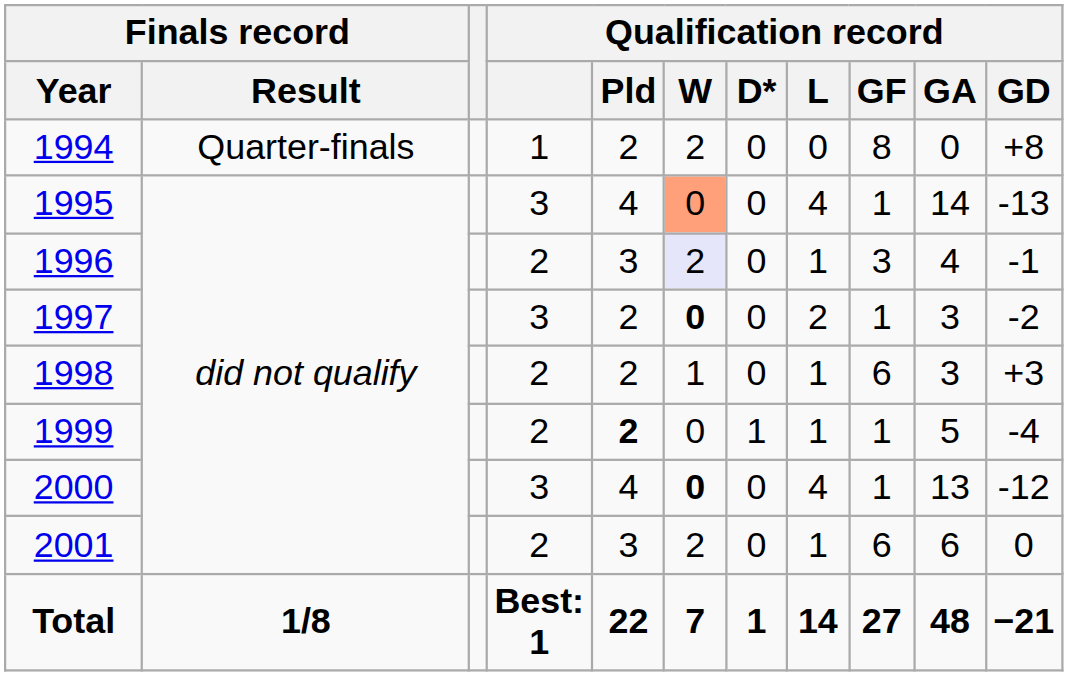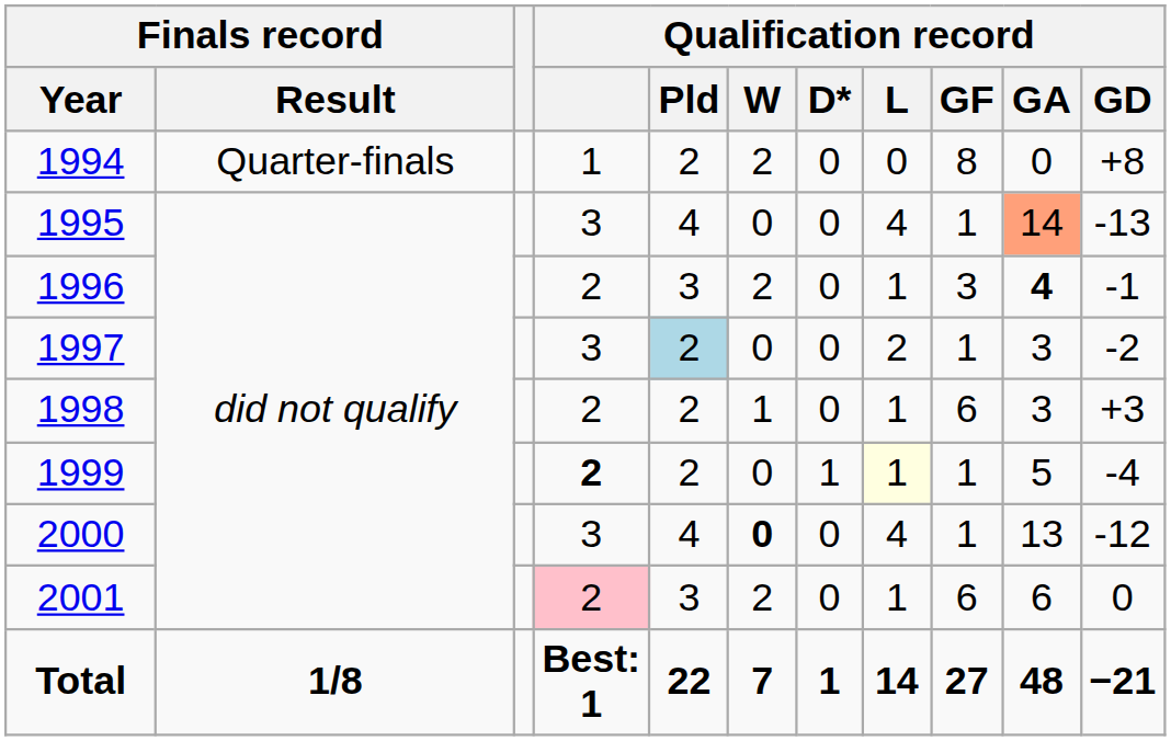1995 | Qualification record / W: lightsalmon background -> no background
1995 | Qualification record / GA: no background -> lightsalmon background
1996 | Qualification record / W: lavender background -> no background
1996 | Qualification record / GA: normal -> bold
1997 | Qualification record / Pld: no background -> lightblue background
1997 | Qualification record / W: bold -> normal
1999 | Qualification record: normal -> bold
1999 | Qualification record / Pld: bold -> normal
1999 | Qualification record / L: no background -> lightyellow background
2001 | Qualification record: no background -> pink background
